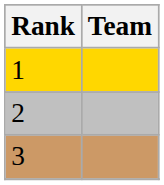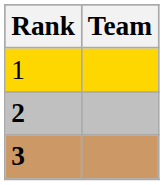2 | Rank: normal -> bold
3 | Rank: normal -> bold
